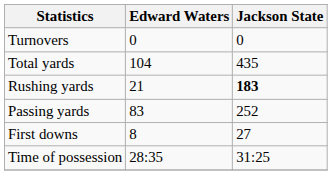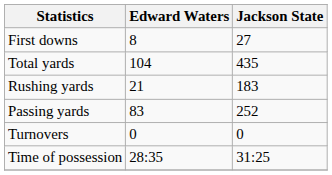rows swapped: First downs <-> Turnovers
Rushing yards | Jackson State: bold -> normal
